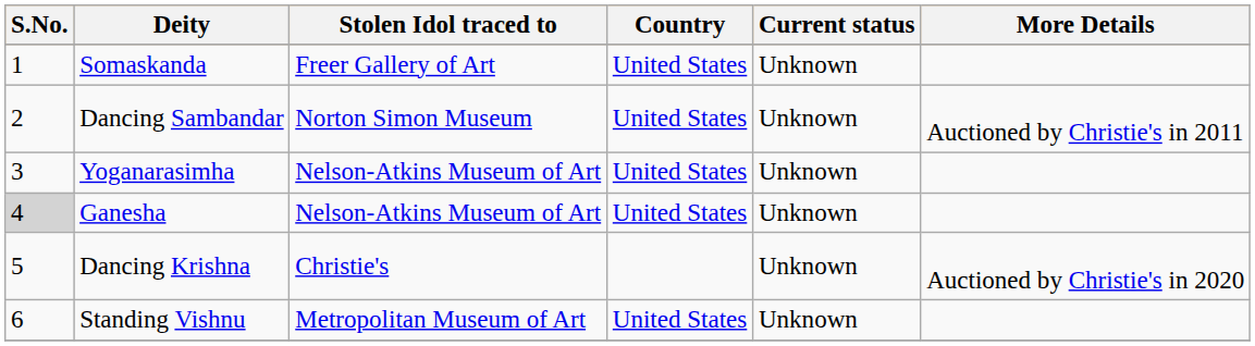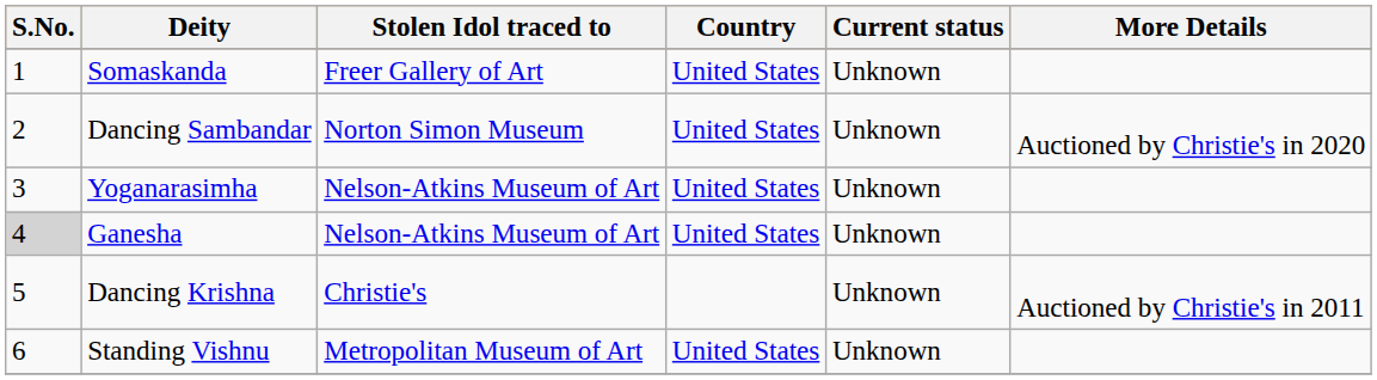Dancing Sambandar | More Details: Auctioned by Christie's in 2011 -> Auctioned by Christie's in 2020
Dancing Krishna | More Details: Auctioned by Christie's in 2020 -> Auctioned by Christie's in 2011
